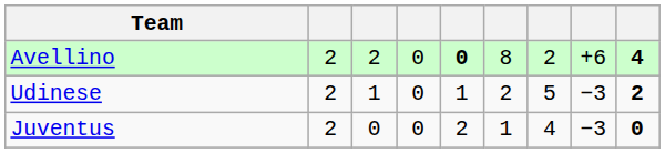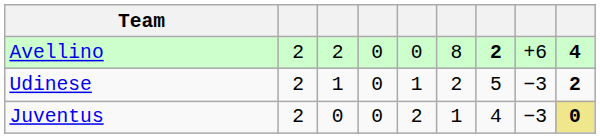Avellino | column 5: bold -> normal
Avellino | column 7: normal -> bold
Juventus | column 9: no background -> khaki background
